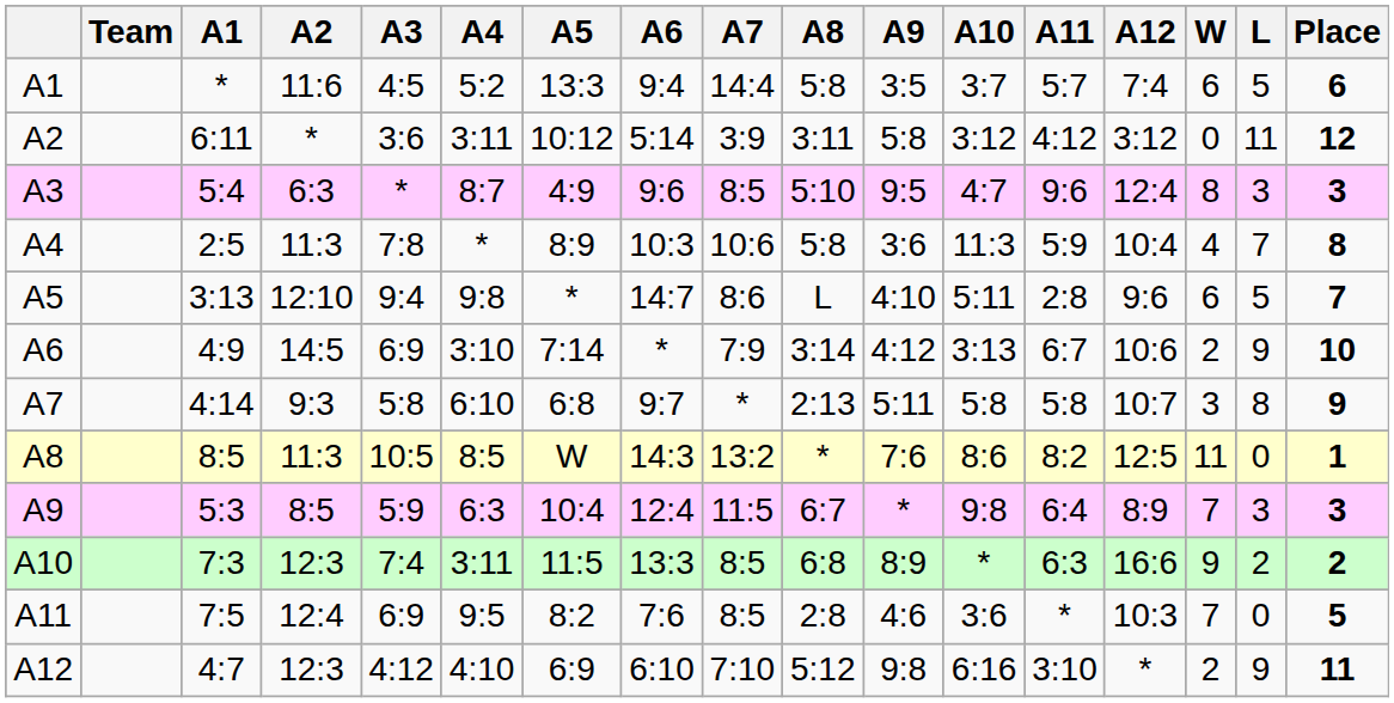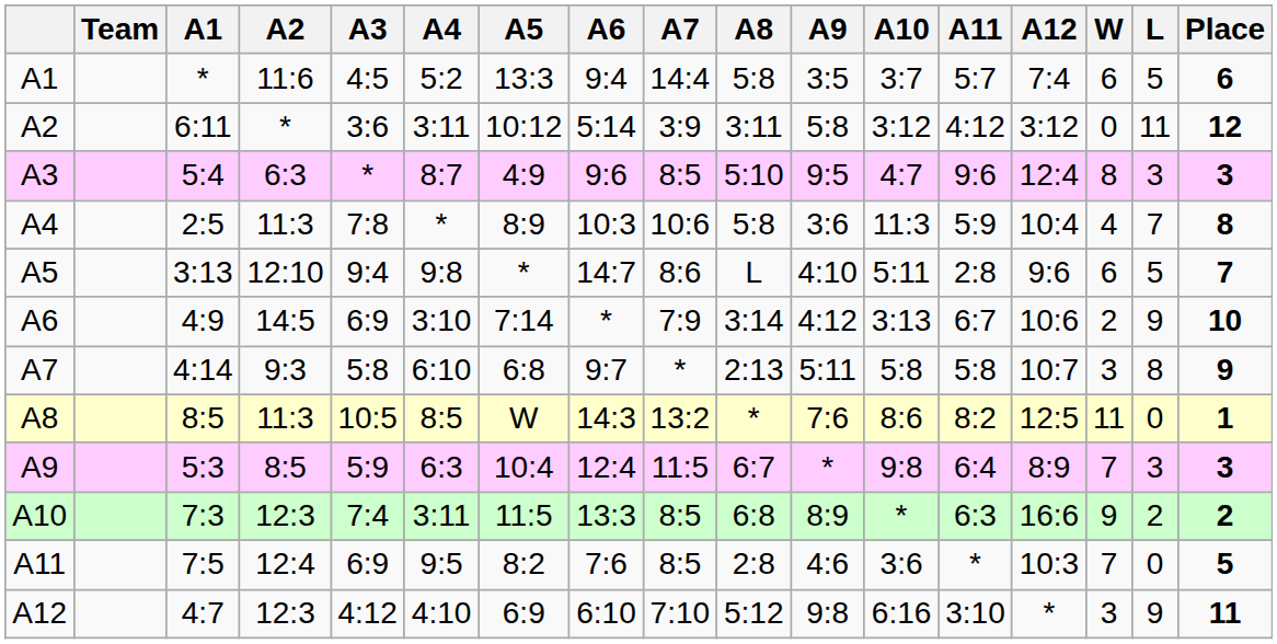row 13 | W: 2 -> 3
